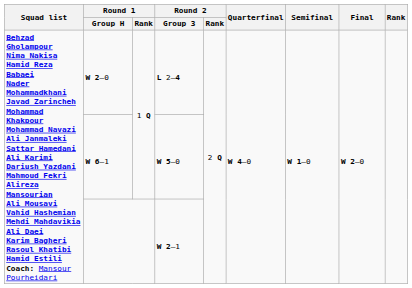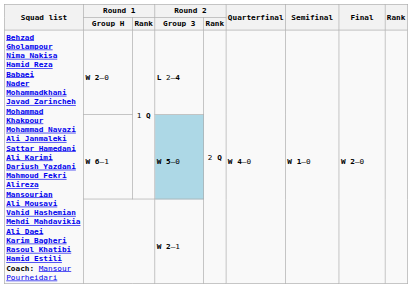W 6–1 | Round 2 / Group 3: no background -> lightblue background
